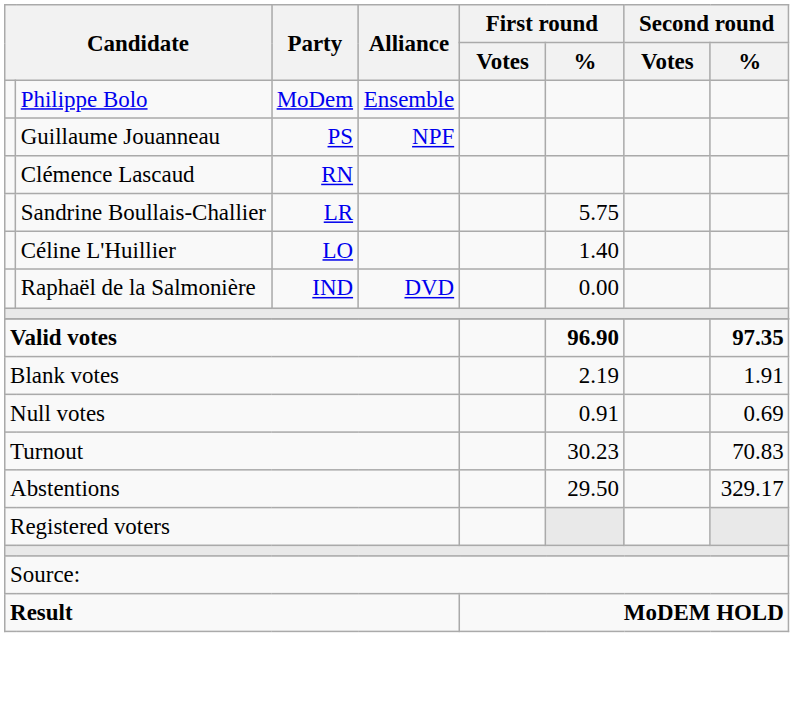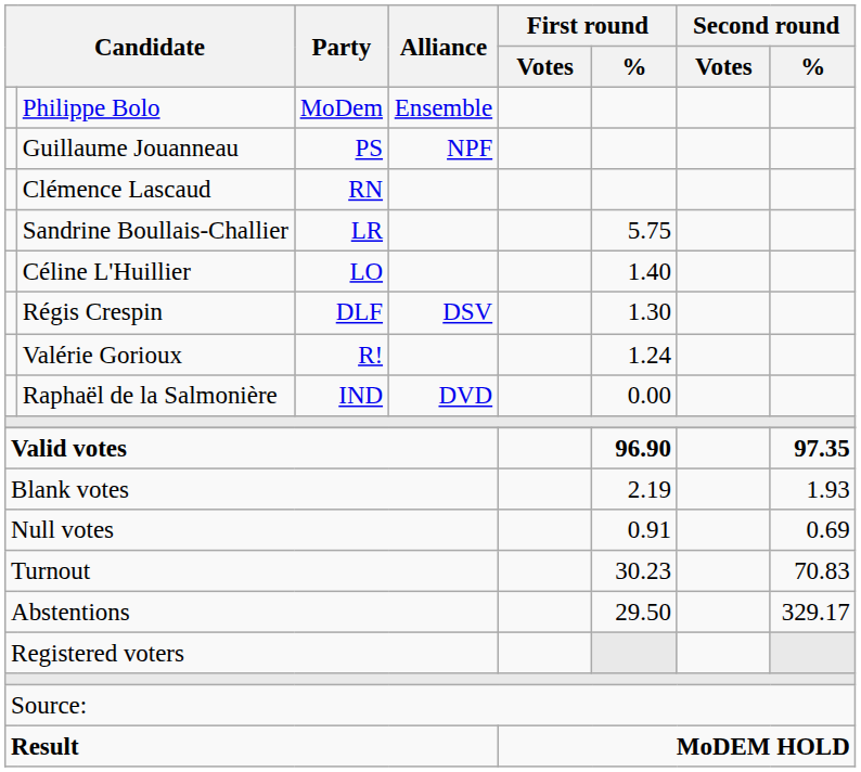+ row: Régis Crespin | DLF | DSV | 1.30
+ row: Valérie Gorioux | R! | 1.24
Blank votes | Second round / %: 1.91 -> 1.93
